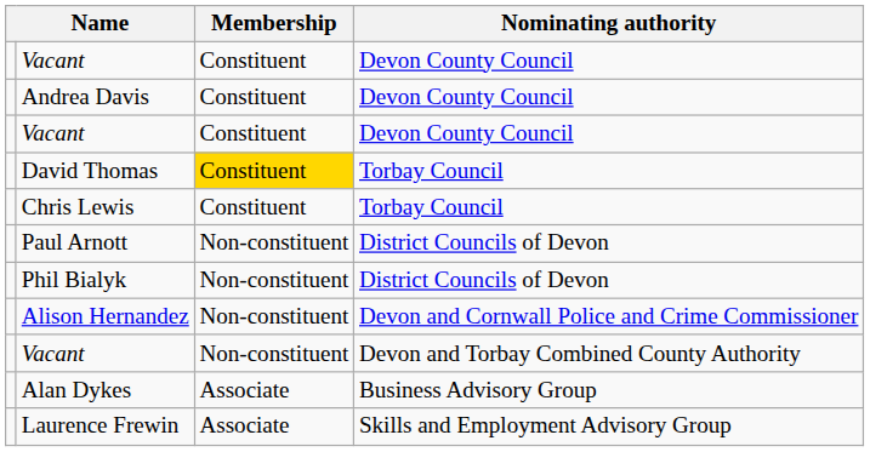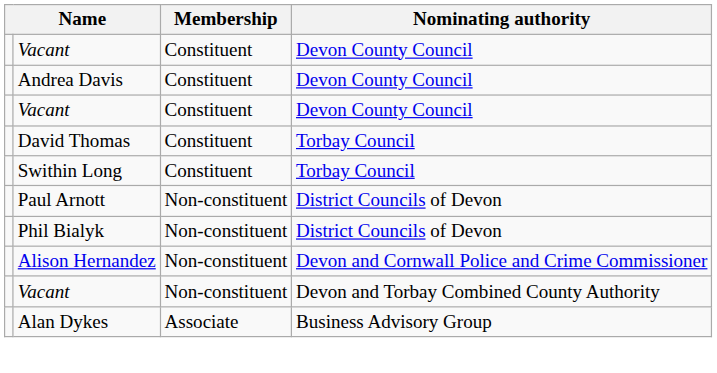David Thomas | Membership: gold background -> no background
- row: Chris Lewis | Constituent | Torbay Council
+ row: Swithin Long | Constituent | Torbay Council
- row: Laurence Frewin | Associate | Skills and Employment Advisory Group
